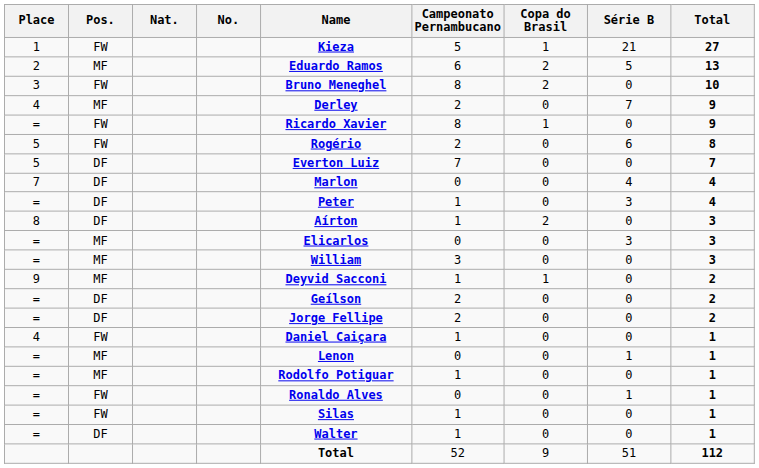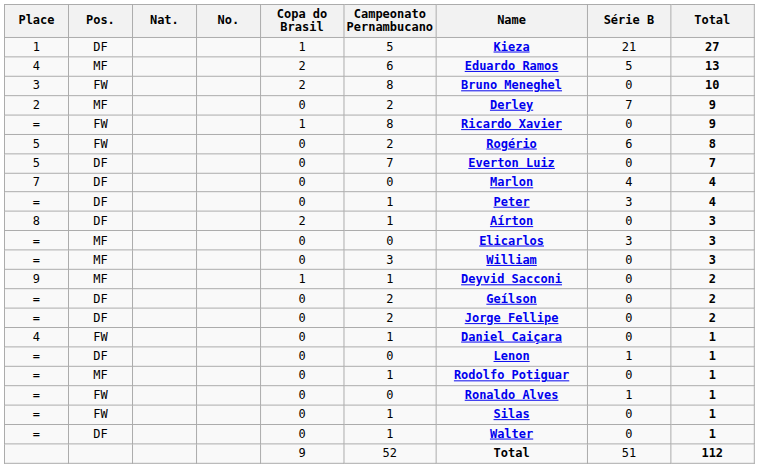columns swapped: Name <-> Copa do Brasil
row 2 | Pos.: FW -> DF
row 3 | Place: 2 -> 4
row 5 | Place: 4 -> 2
row 18 | Pos.: MF -> DF
